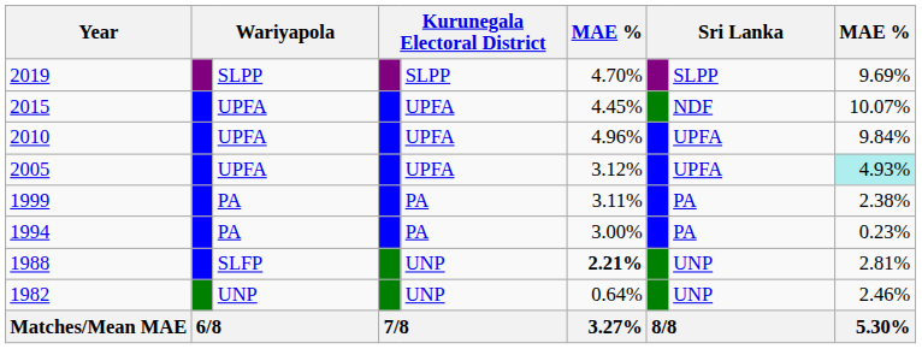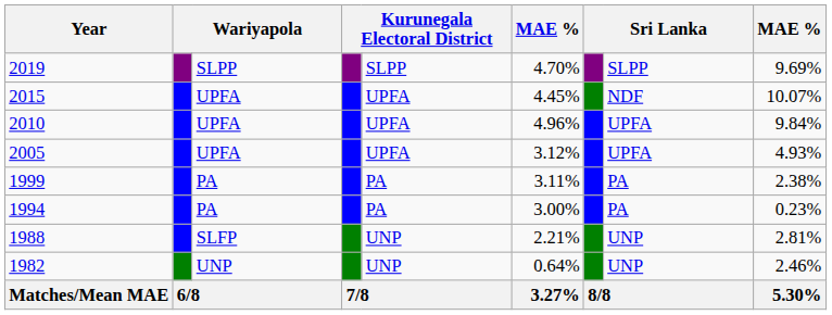2005 | column 9: paleturquoise background -> no background
1988 | column 6: bold -> normal
